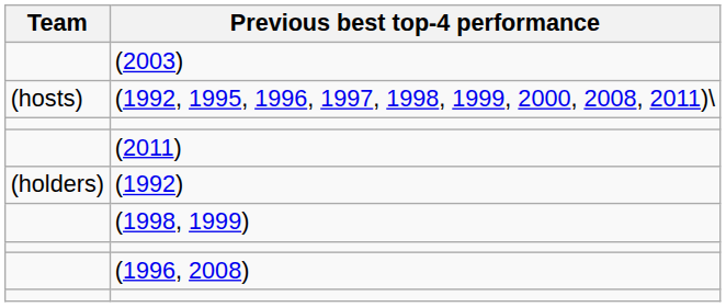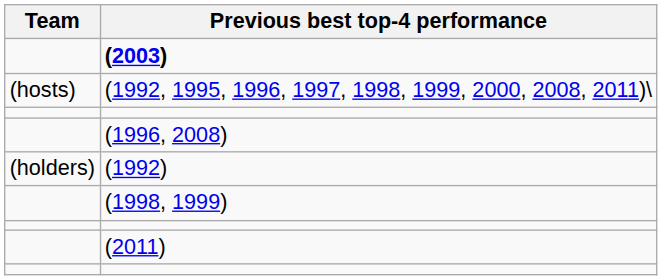row 2 | Previous best top-4 performance: normal -> bold
row 5 | Previous best top-4 performance: (2011) -> (1996, 2008)
row 9 | Previous best top-4 performance: (1996, 2008) -> (2011)
